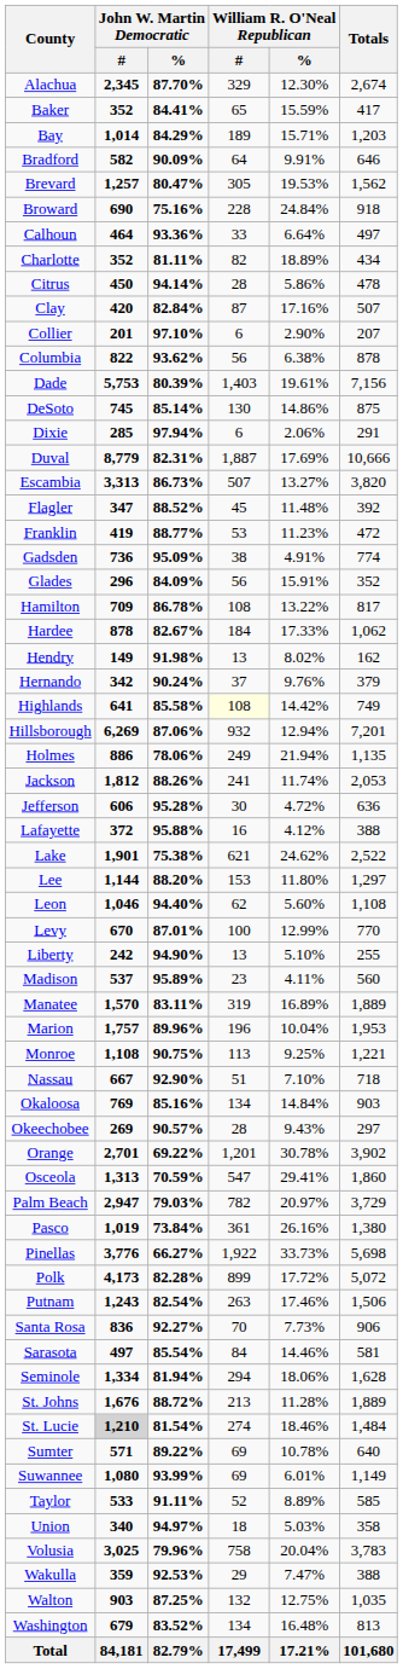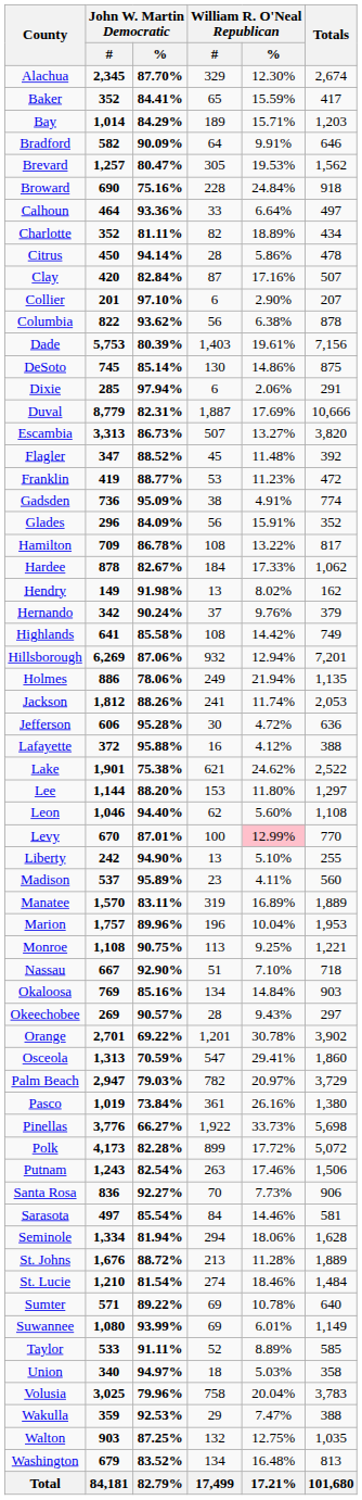Highlands | William R. O'Neal Republican / #: lightyellow background -> no background
Levy | William R. O'Neal Republican / %: no background -> pink background
St. Lucie | John W. Martin Democratic / #: lightgrey background -> no background
